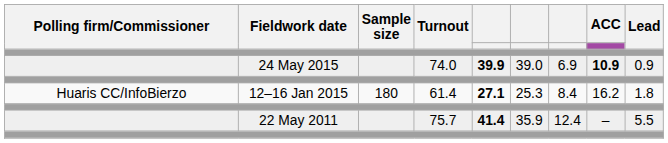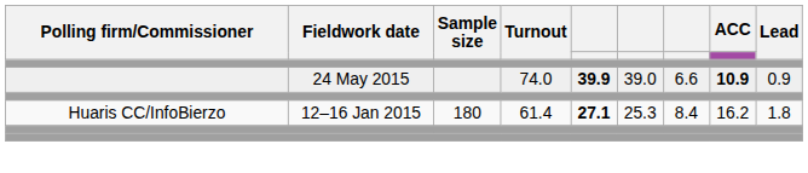24 May 2015 | column 7: 6.9 -> 6.6
- row: 22 May 2011 | 75.7 | 41.4 | 35.9 | 12.4 | – | 5.5
